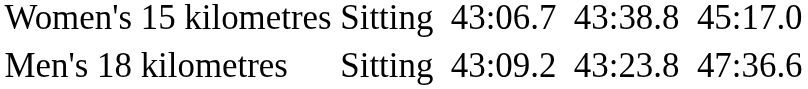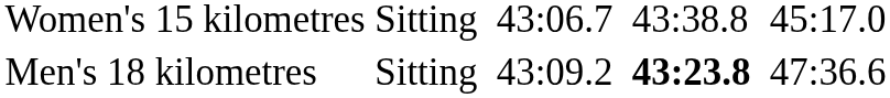Men's 18 kilometres | column 4: normal -> bold
